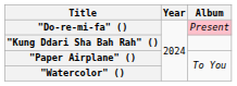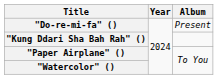"Do-re-mi-fa" () | Album: pink background -> no background
